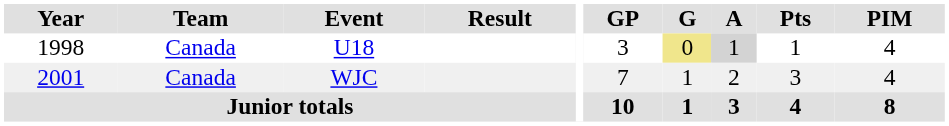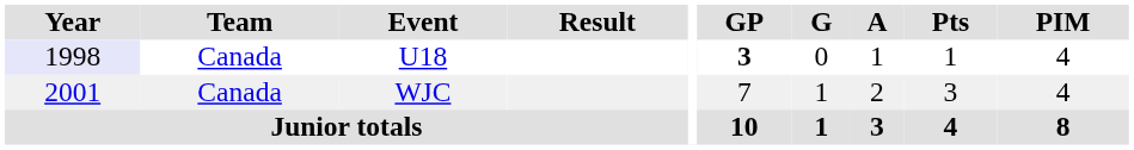U18 | Year: no background -> lavender background
U18 | GP: normal -> bold
U18 | G: khaki background -> no background
U18 | A: lightgrey background -> no background
